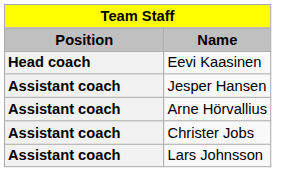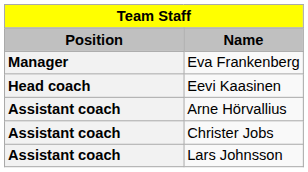+ row: Manager | Eva Frankenberg
- row: Assistant coach | Jesper Hansen
